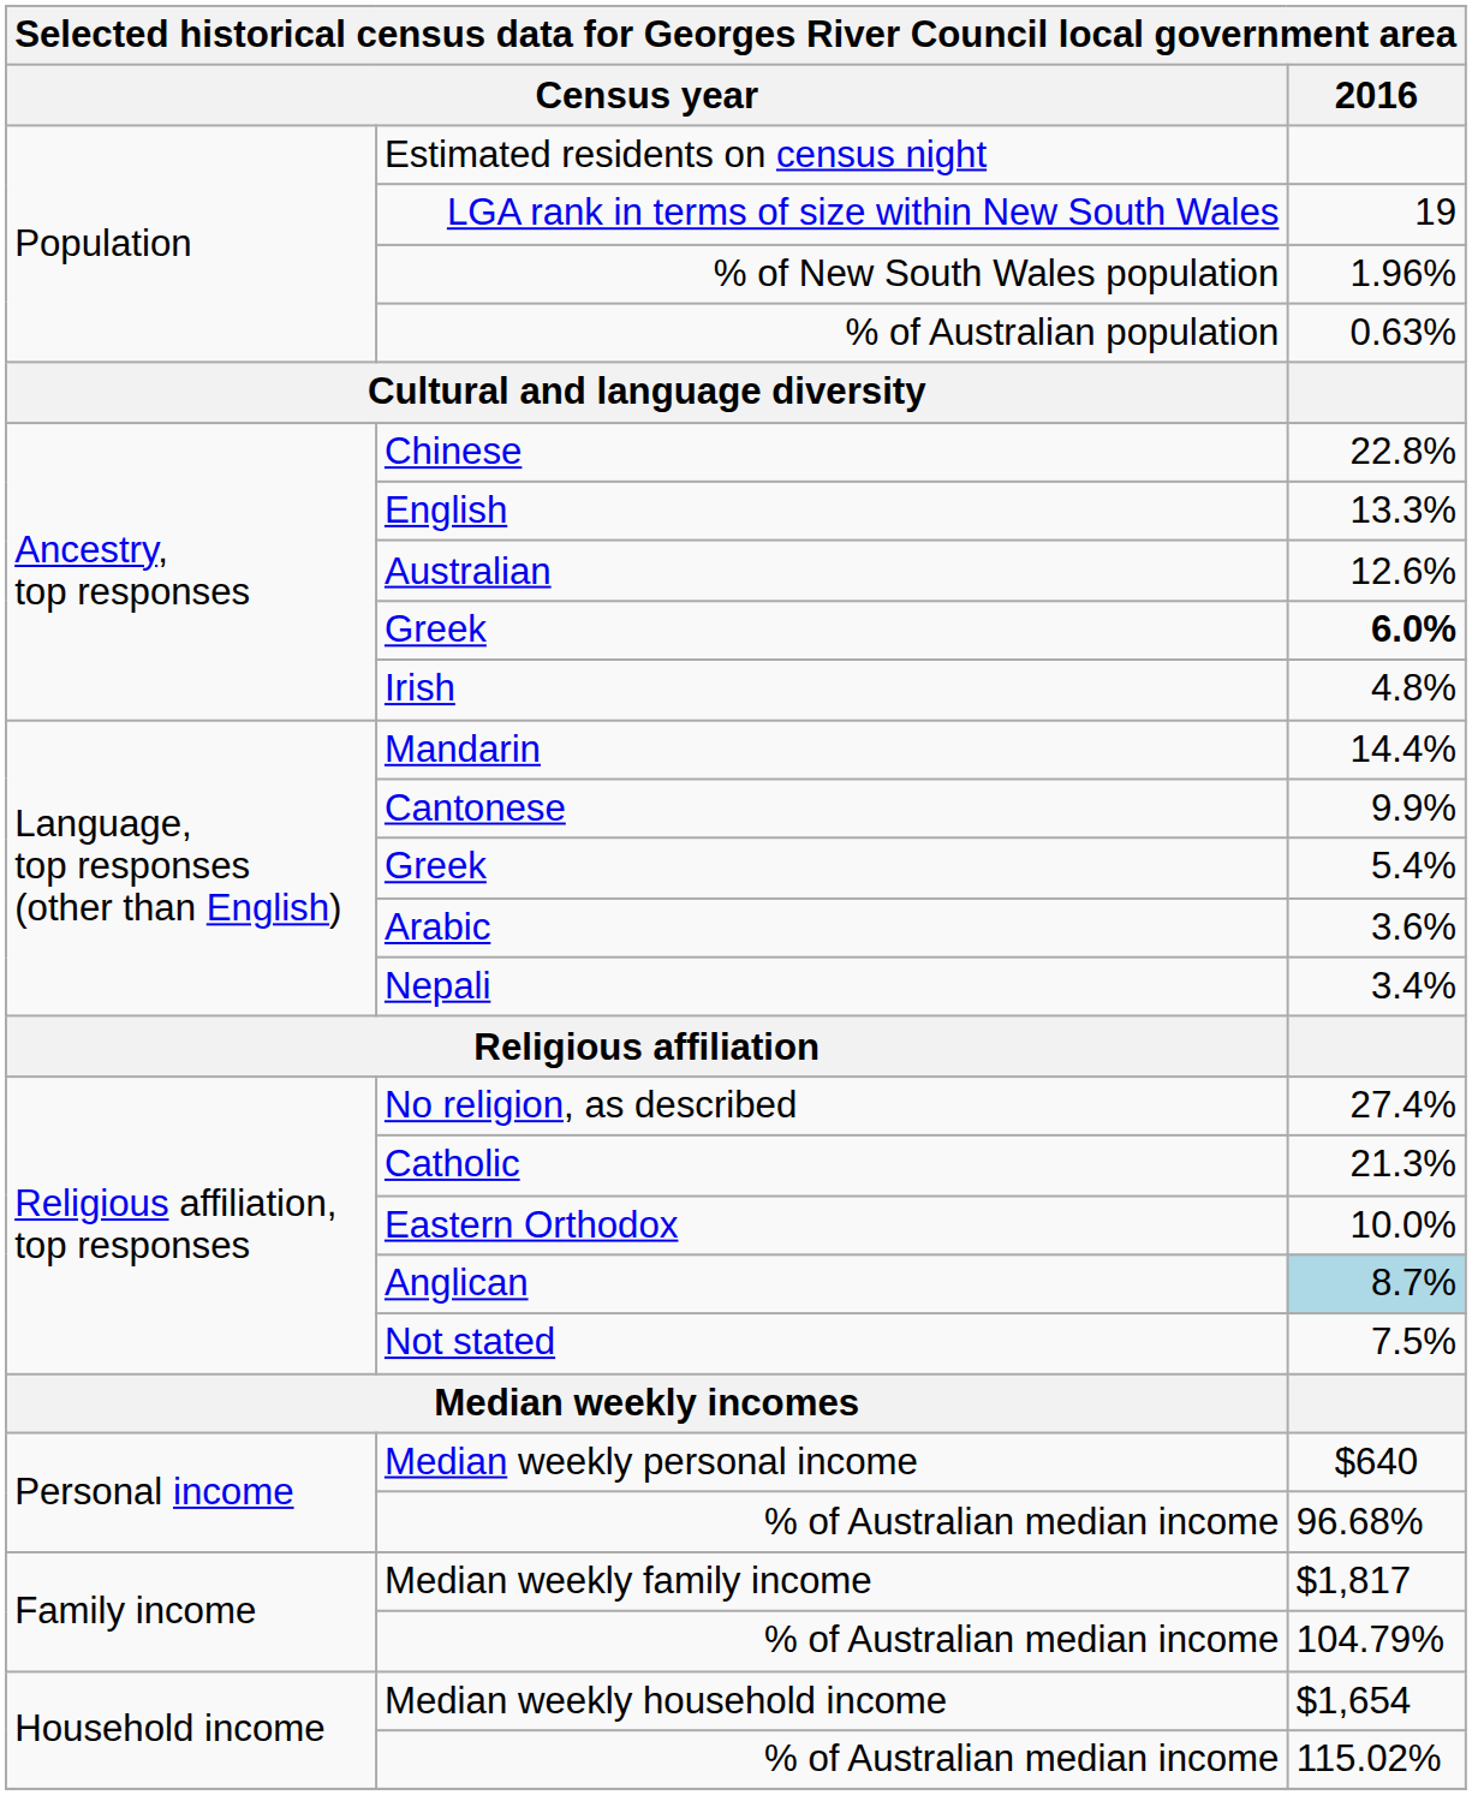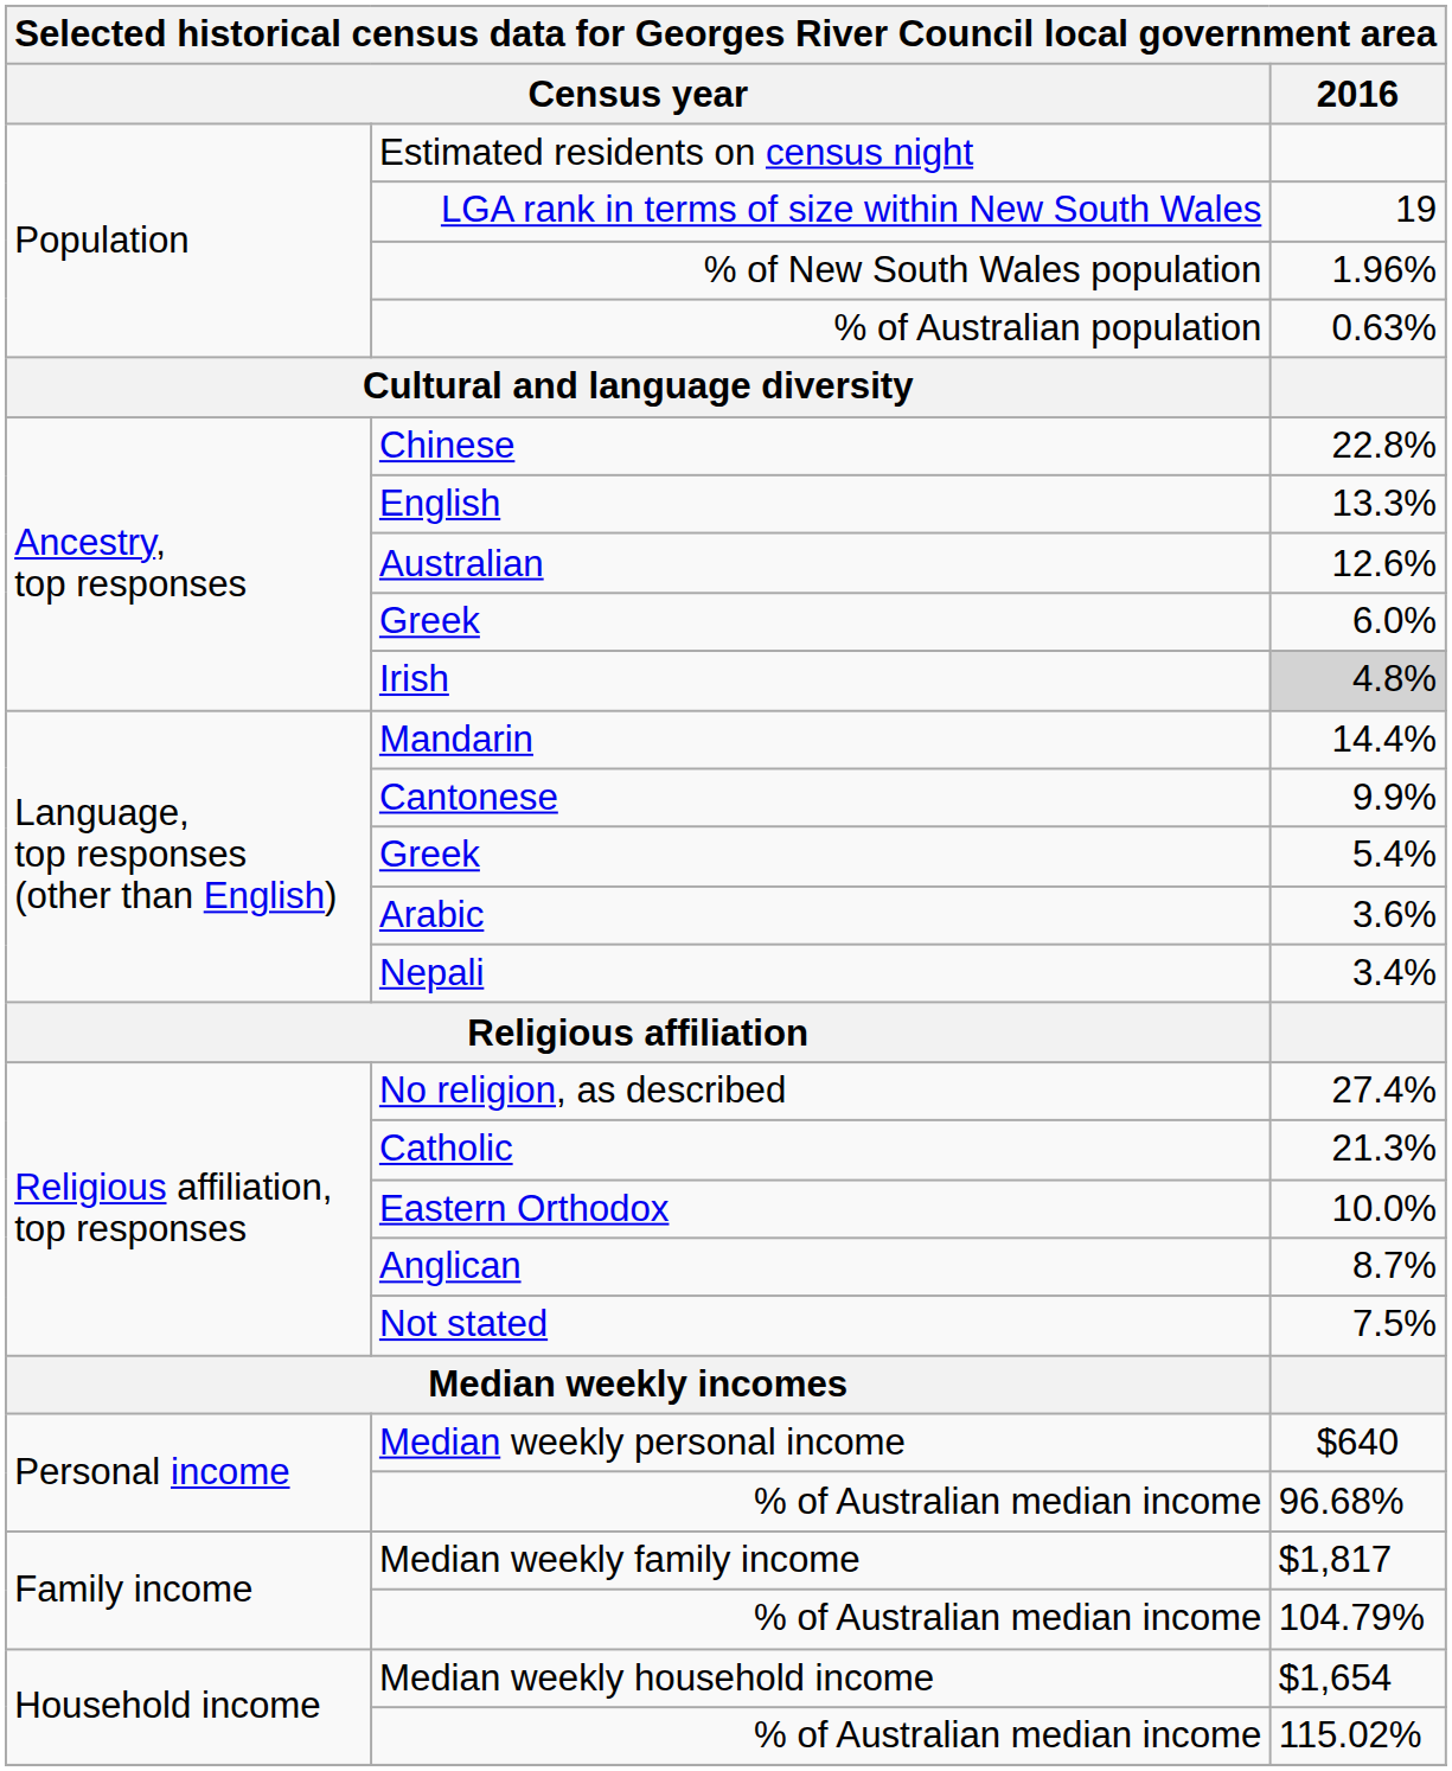6.0% | 2016: bold -> normal
4.8% | 2016: no background -> lightgrey background
8.7% | 2016: lightblue background -> no background
